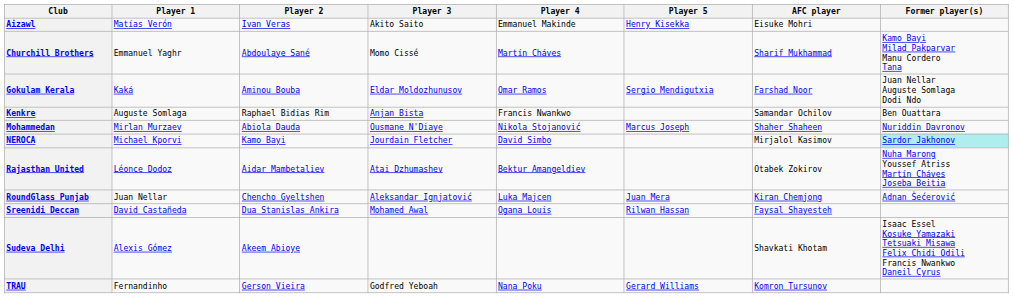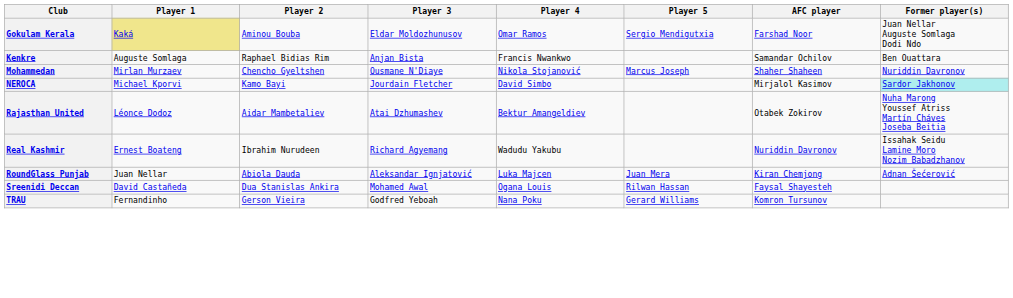- row: Aizawl | Matías Verón | Ivan Veras | Akito Saito | Emmanuel Makinde | Henry Kisekka | Eisuke Mohri
- row: Churchill Brothers | Emmanuel Yaghr | Abdoulaye Sané | Momo Cissé | Martín Cháves | Sharif Mukhammad | Kamo Bayi Milad Pakparvar Manu Cordero Tana
Gokulam Kerala | Player 1: no background -> khaki background
Mohammedan | Player 2: Abiola Dauda -> Chencho Gyeltshen
+ row: Real Kashmir | Ernest Boateng | Ibrahim Nurudeen | Richard Agyemang | Wadudu Yakubu | Nuriddin Davronov | Issahak Seidu Lamine Moro Nozim Babadzhanov
RoundGlass Punjab | Player 2: Chencho Gyeltshen -> Abiola Dauda
- row: Sudeva Delhi | Alexis Gómez | Akeem Abioye | Shavkati Khotam | Isaac Essel Kosuke Yamazaki Tetsuaki Misawa Felix Chidi Odili Francis Nwankwo Daneil Cyrus
